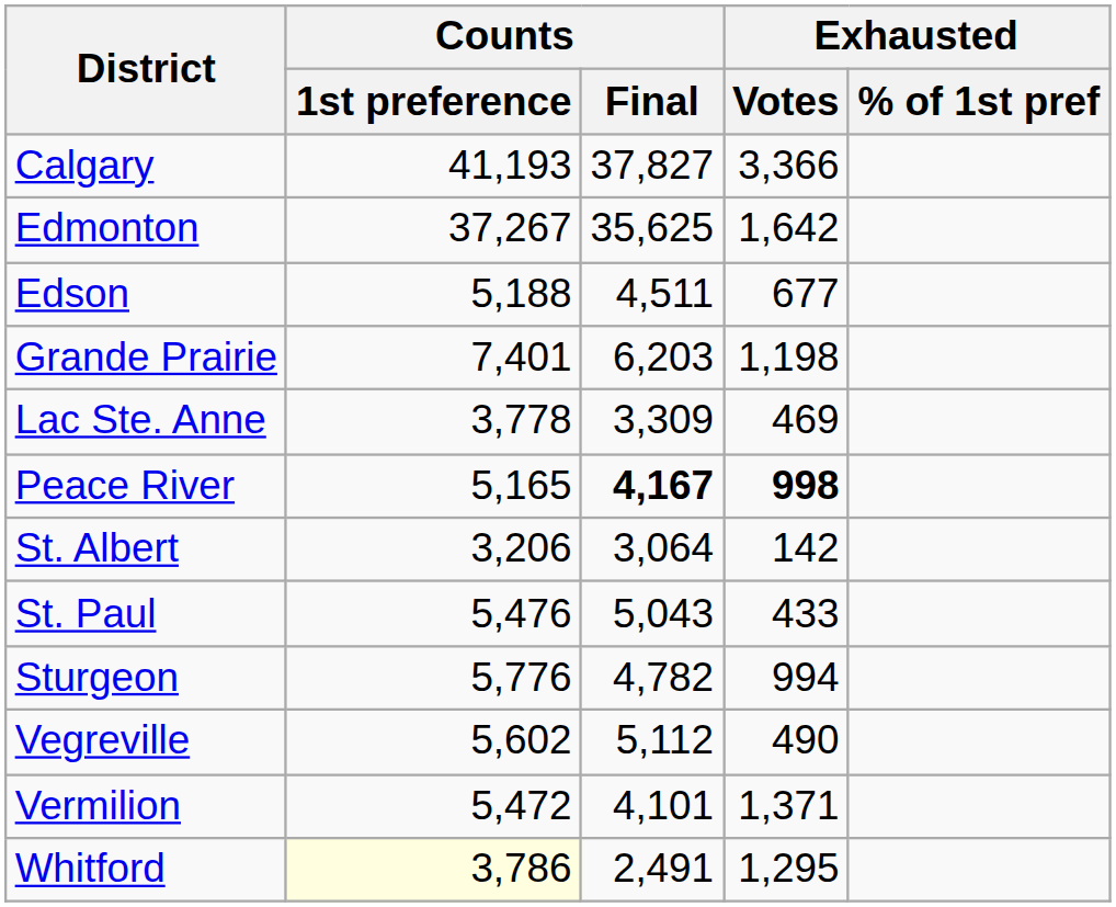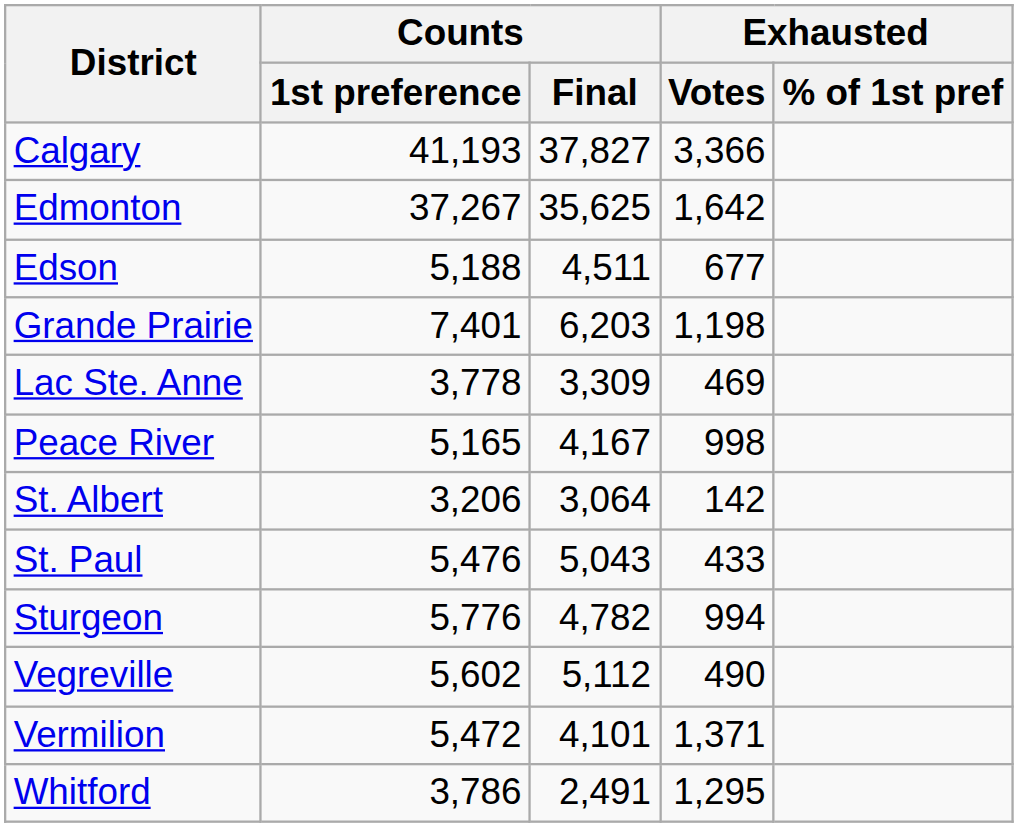Peace River | Counts / Final: bold -> normal
Peace River | Exhausted / Votes: bold -> normal
Whitford | Counts / 1st preference: lightyellow background -> no background
